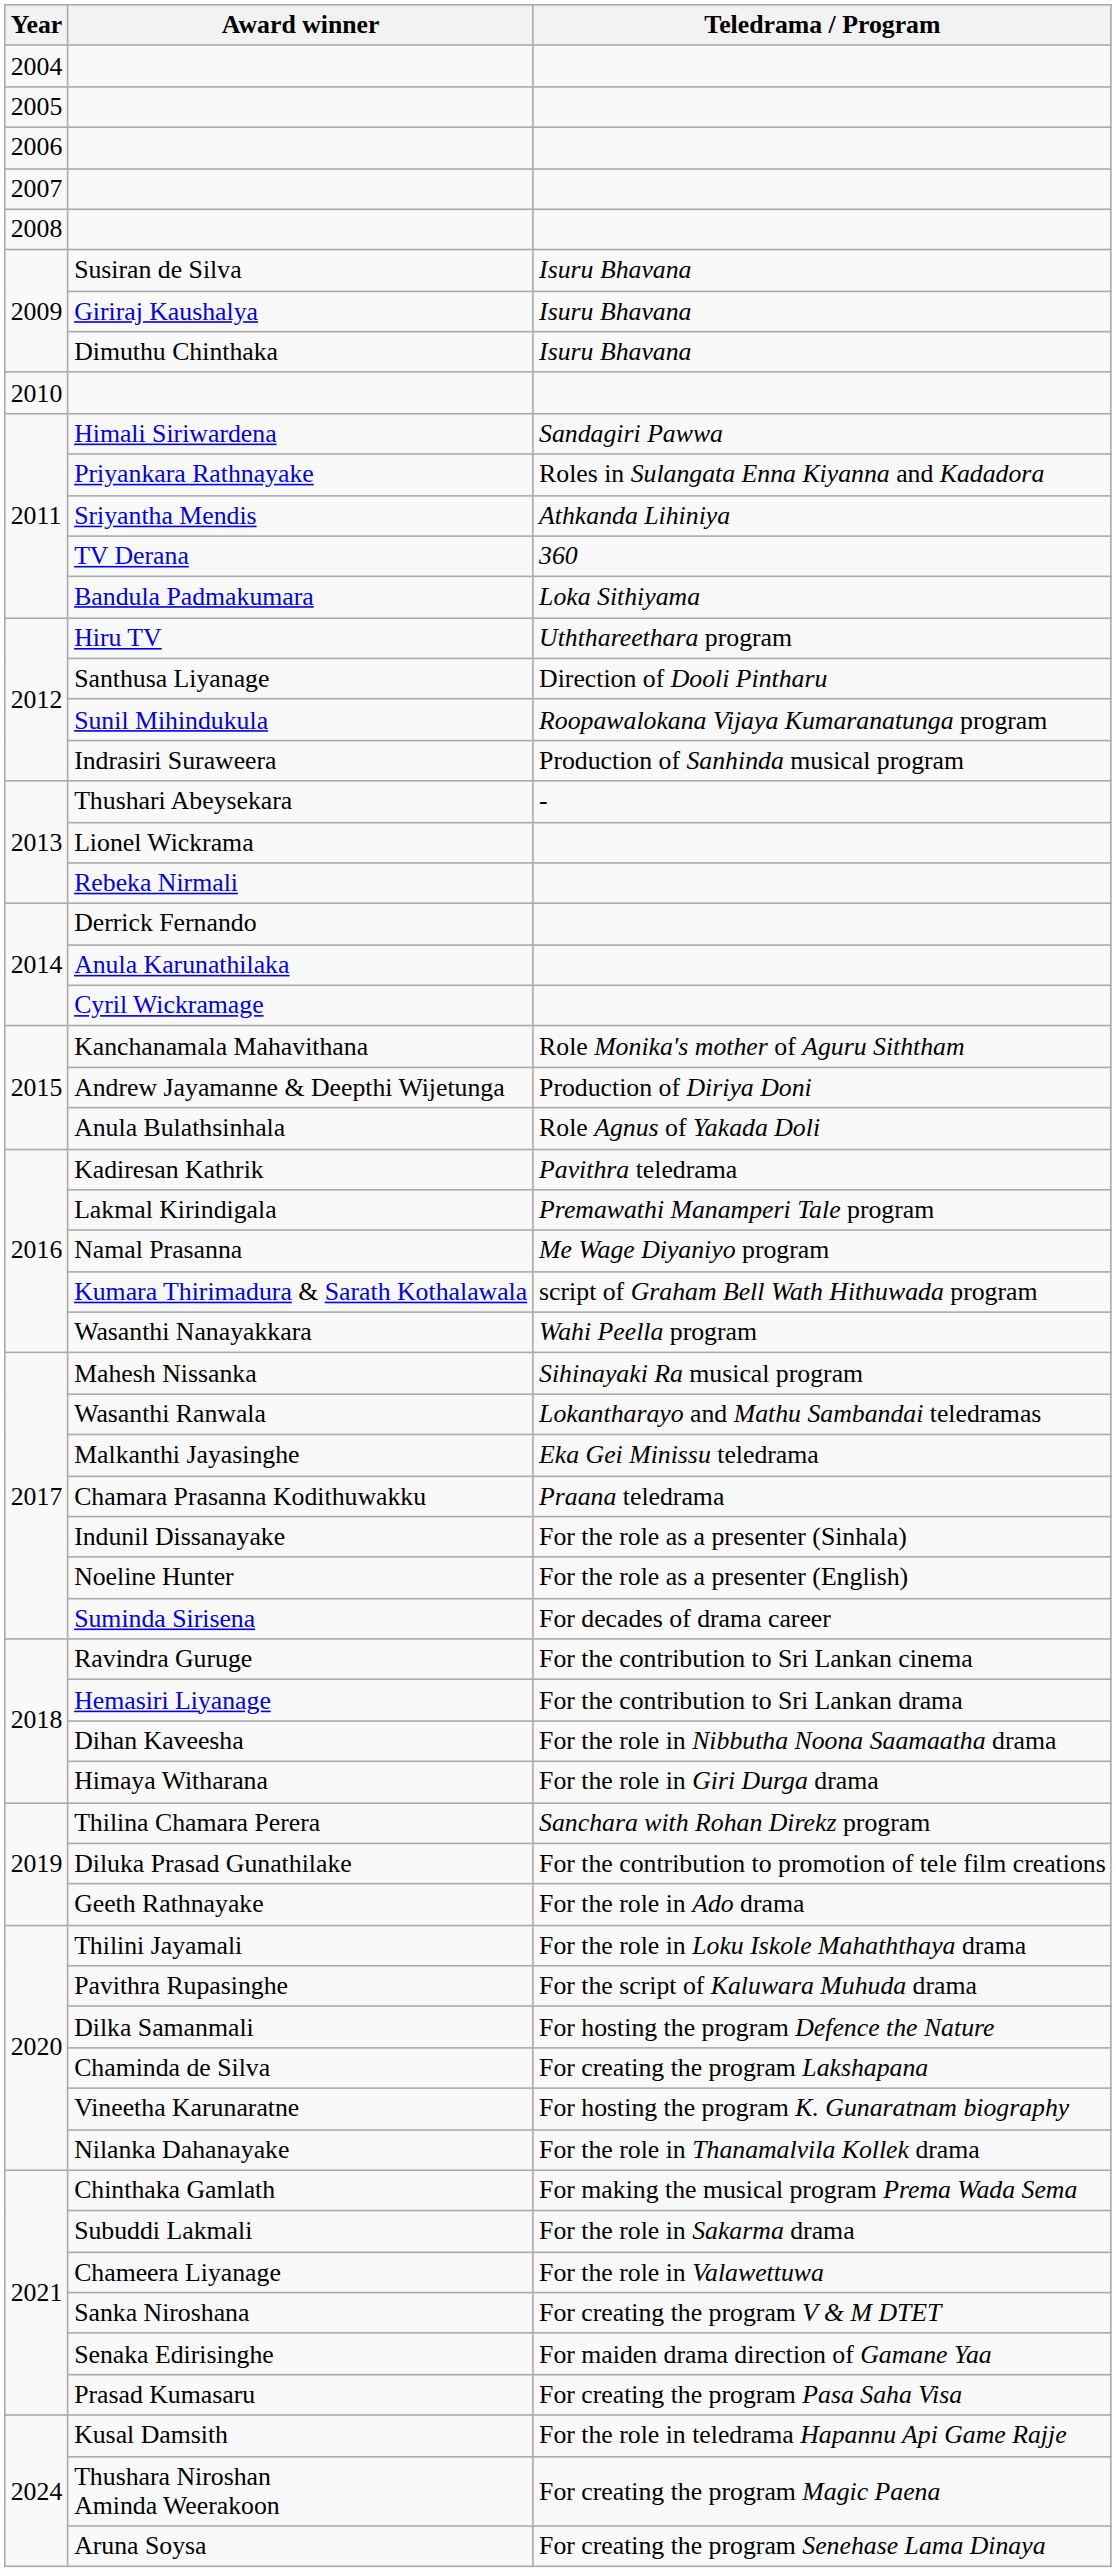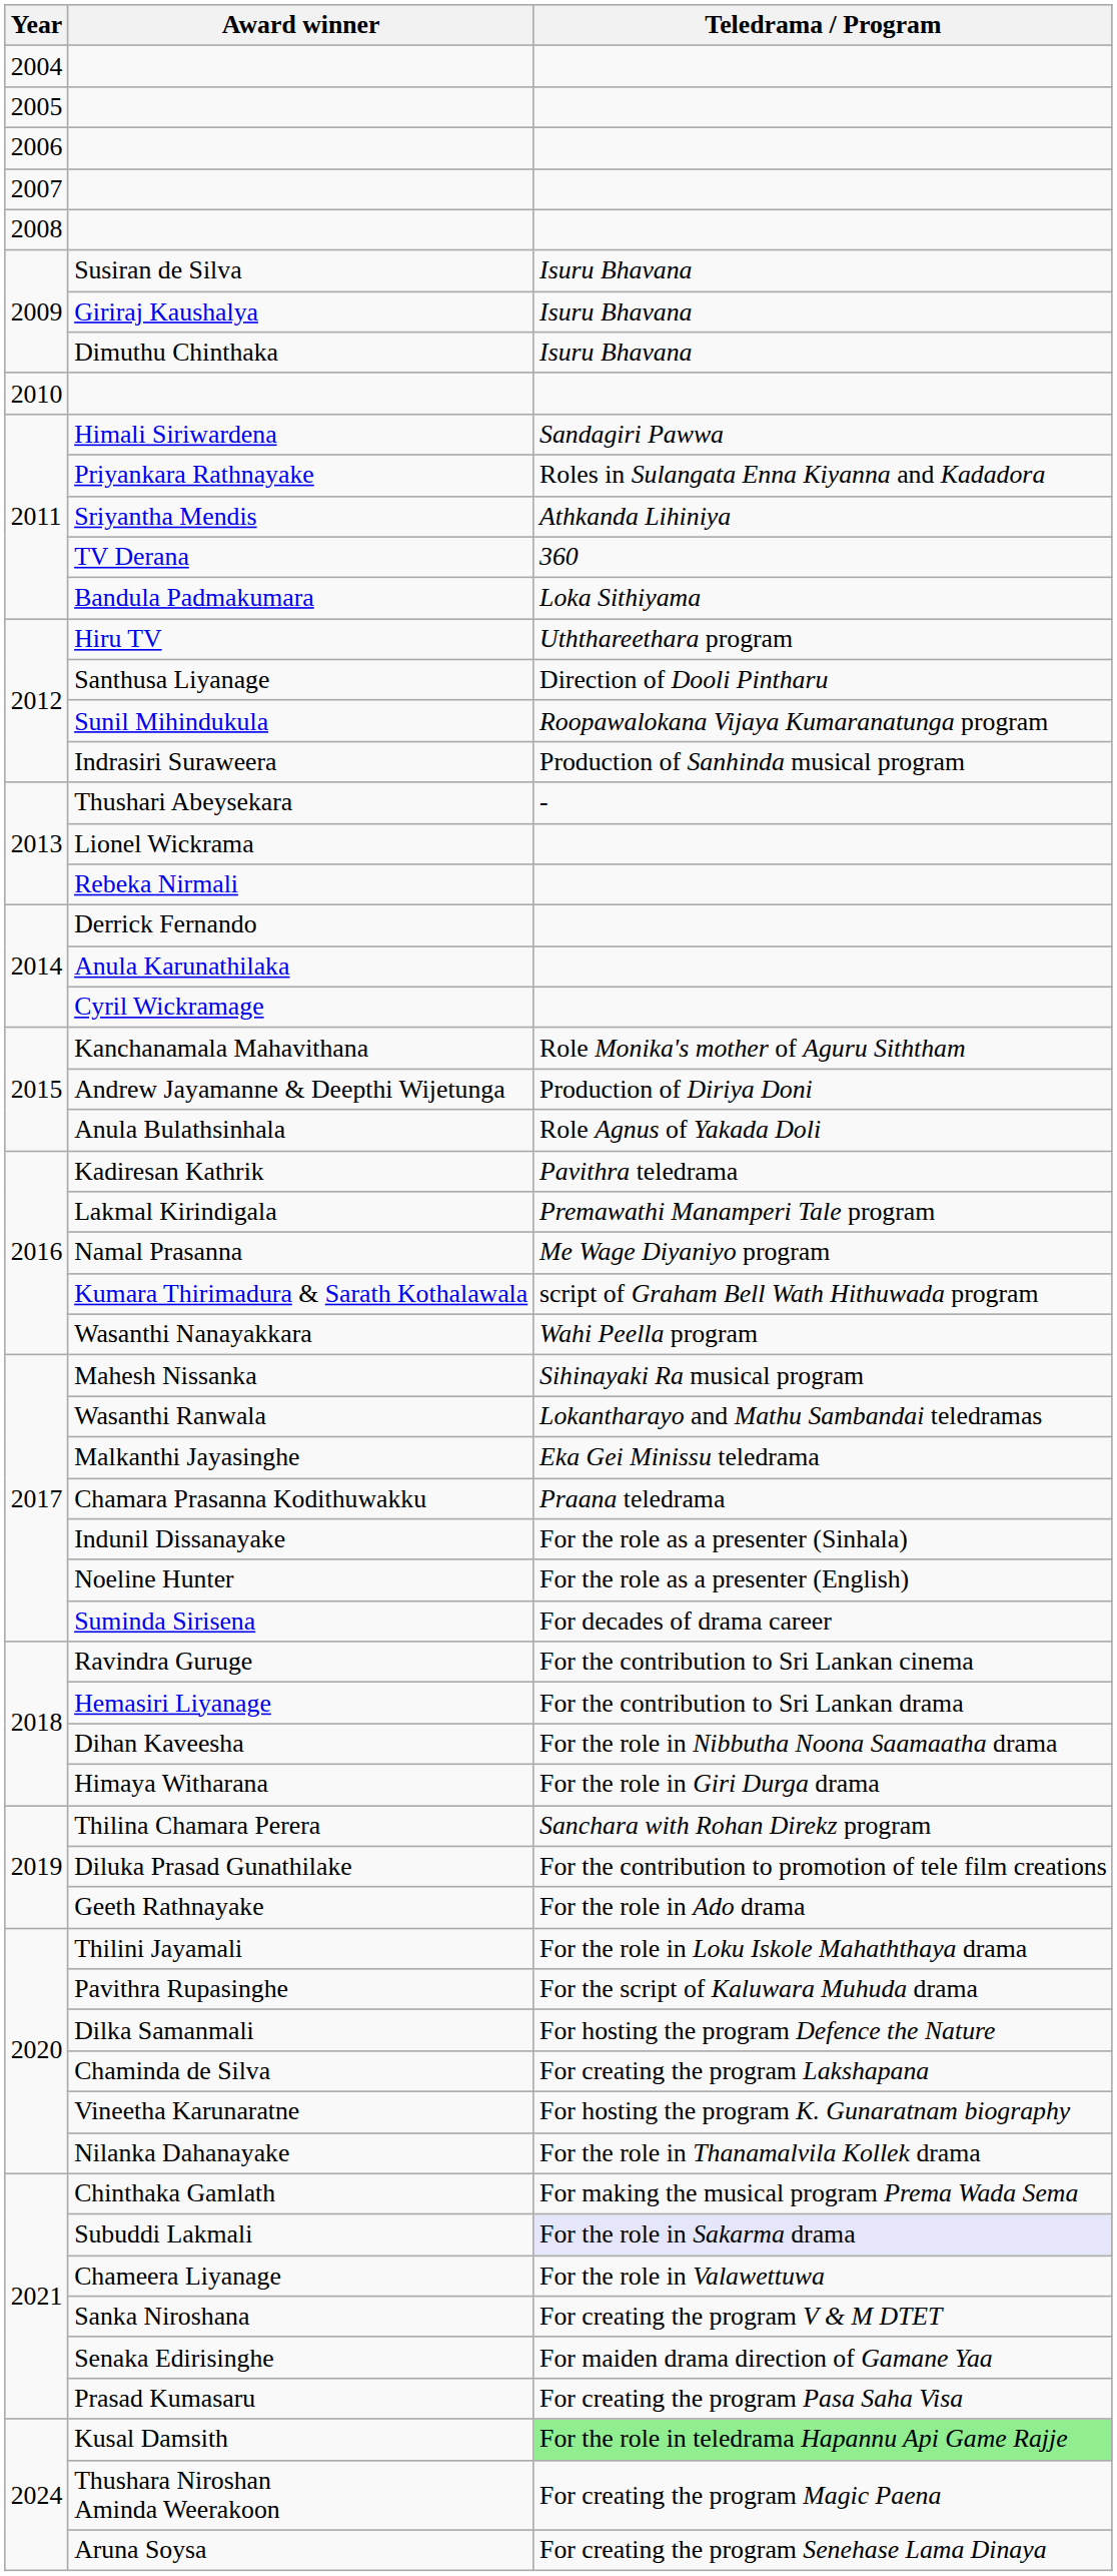Subuddi Lakmali | Teledrama / Program: no background -> lavender background
Kusal Damsith | Teledrama / Program: no background -> lightgreen background
